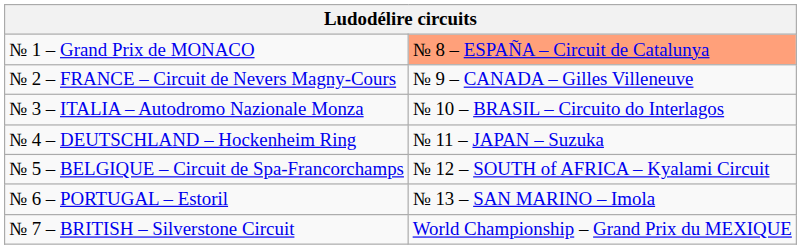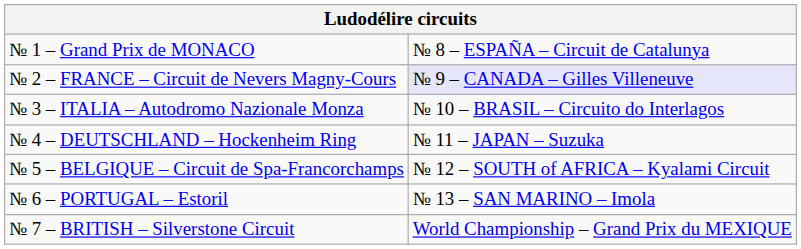№ 1 – Grand Prix de MONACO | column 2: lightsalmon background -> no background
№ 2 – FRANCE – Circuit de Nevers Magny-Cours | column 2: no background -> lavender background
